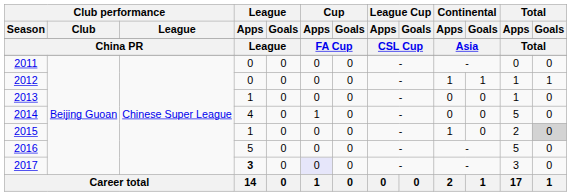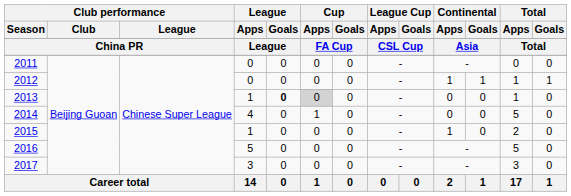2013 | League / Goals: normal -> bold
2013 | Cup / Apps: no background -> lightgrey background
2015 | Total / Goals: lightgrey background -> no background
2017 | League / Apps: bold -> normal
2017 | Cup / Apps: lavender background -> no background
